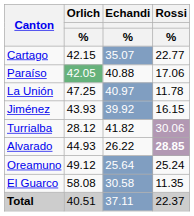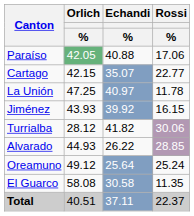rows swapped: Cartago <-> Paraíso
Alvarado | Rossi / %: bold -> normal
